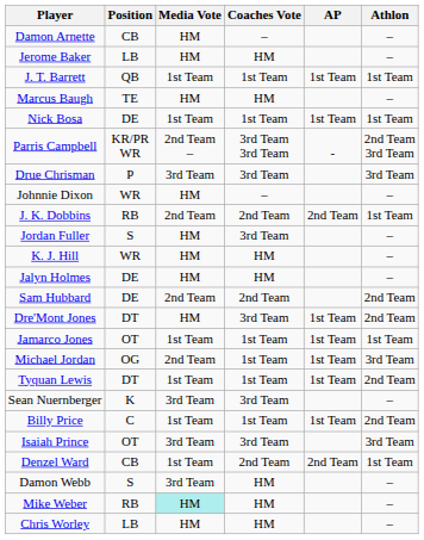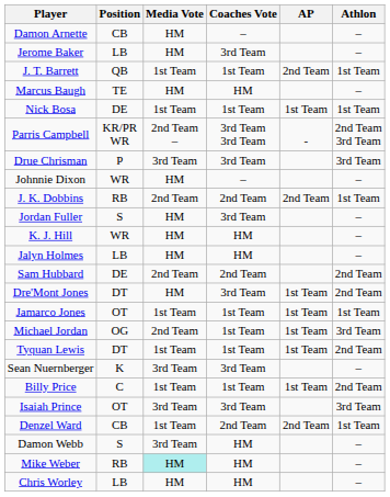Jerome Baker | Coaches Vote: HM -> 3rd Team
J. T. Barrett | AP: 1st Team -> 2nd Team
Jalyn Holmes | Position: DE -> LB
